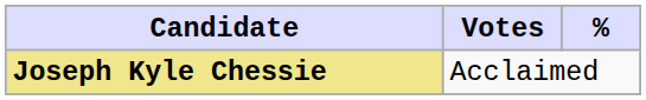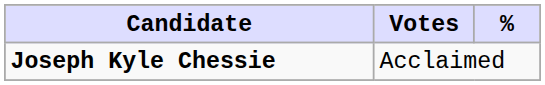Joseph Kyle Chessie | Candidate: khaki background -> no background
